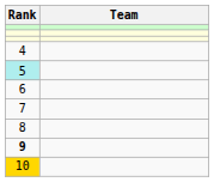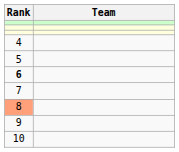row 6 | Rank: paleturquoise background -> no background
row 7 | Rank: normal -> bold
row 9 | Rank: no background -> lightsalmon background
row 10 | Rank: bold -> normal
row 11 | Rank: gold background -> no background
